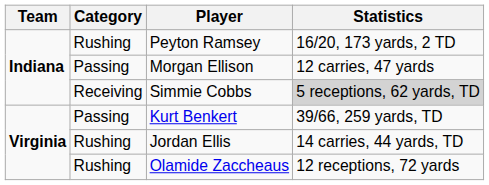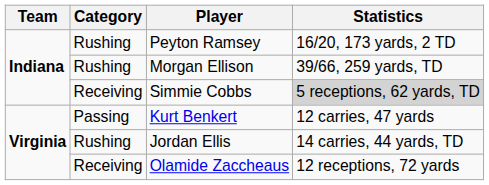Morgan Ellison | Category: Passing -> Rushing
Morgan Ellison | Statistics: 12 carries, 47 yards -> 39/66, 259 yards, TD
Kurt Benkert | Statistics: 39/66, 259 yards, TD -> 12 carries, 47 yards
Olamide Zaccheaus | Category: Rushing -> Receiving
